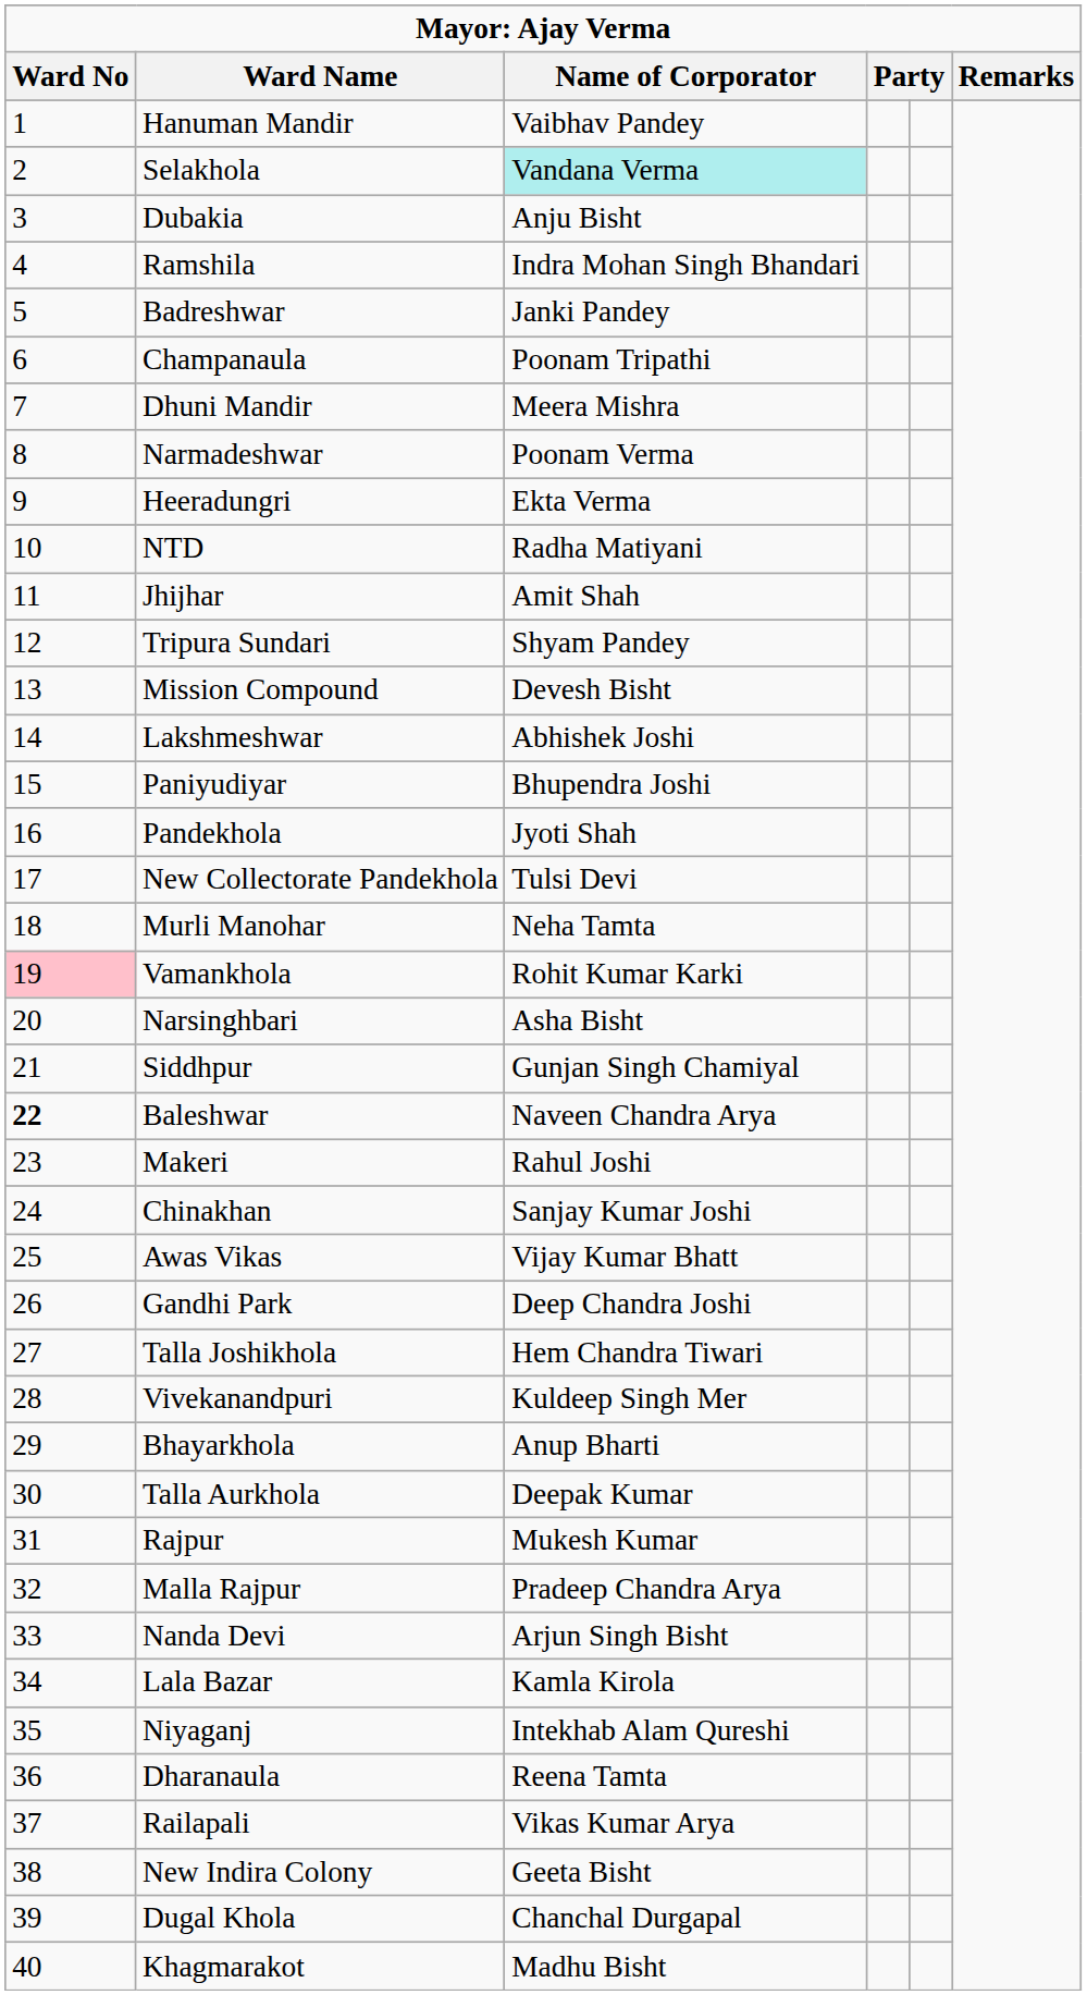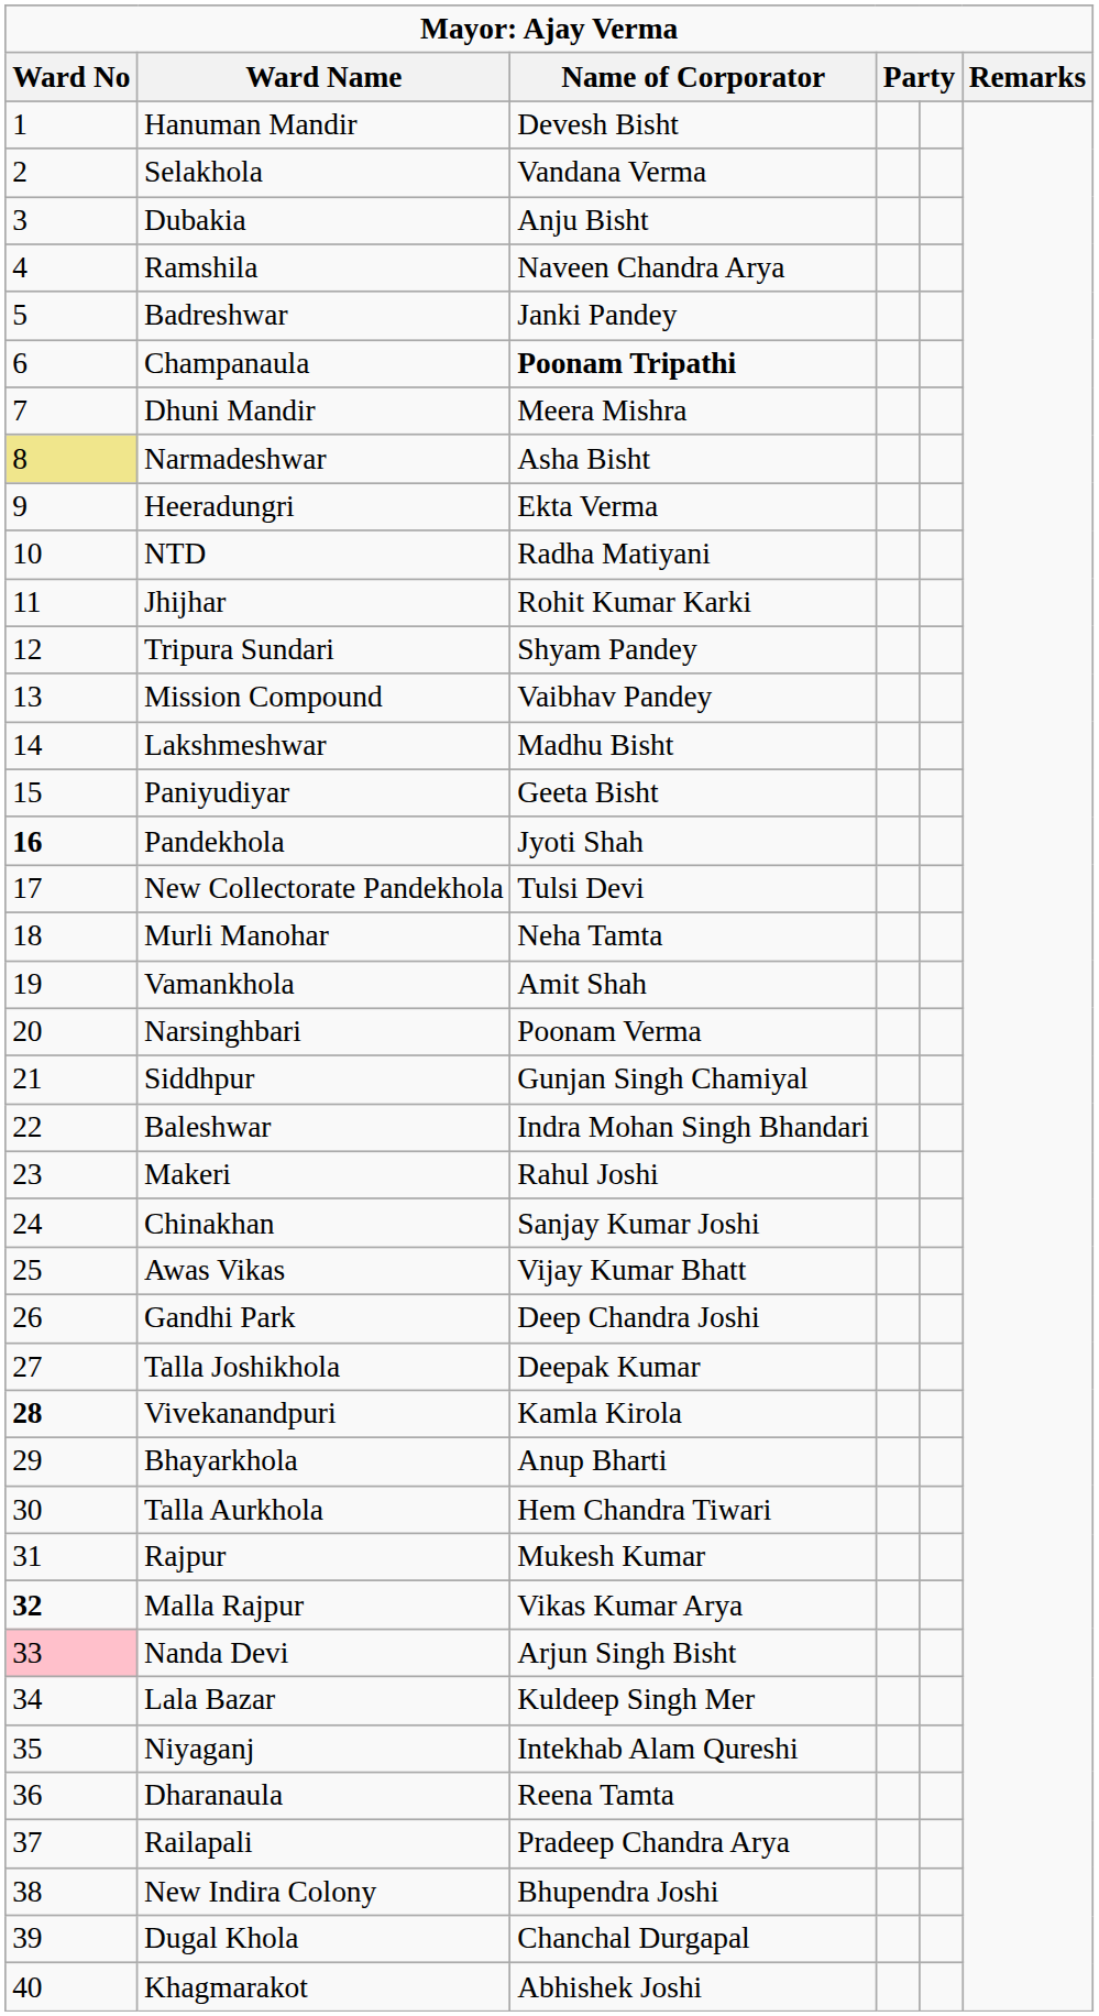Hanuman Mandir | column 3: Vaibhav Pandey -> Devesh Bisht
Selakhola | column 3: paleturquoise background -> no background
Ramshila | column 3: Indra Mohan Singh Bhandari -> Naveen Chandra Arya
Champanaula | column 3: normal -> bold
Narmadeshwar | column 1: no background -> khaki background
Narmadeshwar | column 3: Poonam Verma -> Asha Bisht
Jhijhar | column 3: Amit Shah -> Rohit Kumar Karki
Mission Compound | column 3: Devesh Bisht -> Vaibhav Pandey
Lakshmeshwar | column 3: Abhishek Joshi -> Madhu Bisht
Paniyudiyar | column 3: Bhupendra Joshi -> Geeta Bisht
Pandekhola | column 1: normal -> bold
Vamankhola | column 1: pink background -> no background
Vamankhola | column 3: Rohit Kumar Karki -> Amit Shah
Narsinghbari | column 3: Asha Bisht -> Poonam Verma
Baleshwar | column 1: bold -> normal
Baleshwar | column 3: Naveen Chandra Arya -> Indra Mohan Singh Bhandari
Talla Joshikhola | column 3: Hem Chandra Tiwari -> Deepak Kumar
Vivekanandpuri | column 1: normal -> bold
Vivekanandpuri | column 3: Kuldeep Singh Mer -> Kamla Kirola
Talla Aurkhola | column 3: Deepak Kumar -> Hem Chandra Tiwari
Malla Rajpur | column 1: normal -> bold
Malla Rajpur | column 3: Pradeep Chandra Arya -> Vikas Kumar Arya
Nanda Devi | column 1: no background -> pink background
Lala Bazar | column 3: Kamla Kirola -> Kuldeep Singh Mer
Railapali | column 3: Vikas Kumar Arya -> Pradeep Chandra Arya
New Indira Colony | column 3: Geeta Bisht -> Bhupendra Joshi
Khagmarakot | column 3: Madhu Bisht -> Abhishek Joshi
